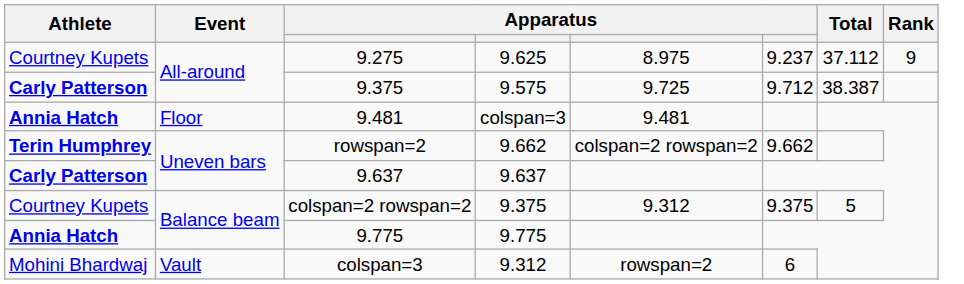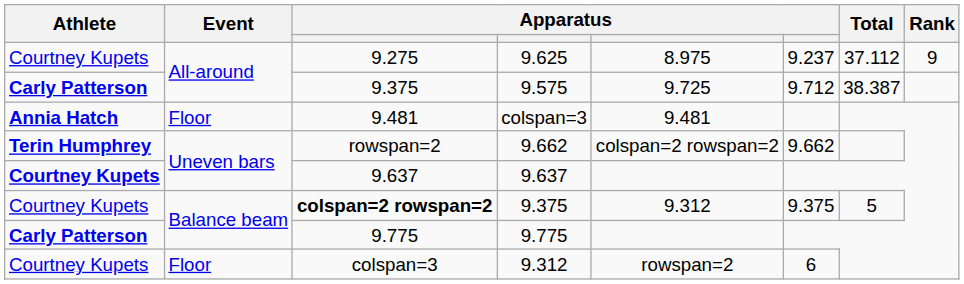row 7 | Athlete: Carly Patterson -> Courtney Kupets
row 8 | column 3: normal -> bold
row 9 | Athlete: Annia Hatch -> Carly Patterson
row 10 | Athlete: Mohini Bhardwaj -> Courtney Kupets
row 10 | Event: Vault -> Floor
